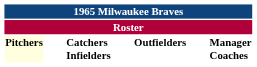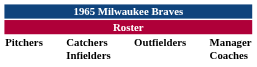Pitchers | column 1: lightyellow background -> no background
